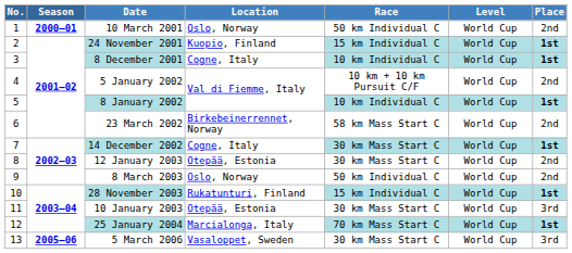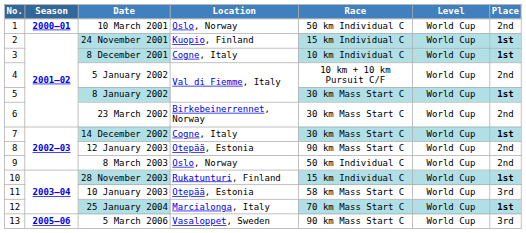8 January 2002 | Race: 10 km Individual C -> 30 km Mass Start C
23 March 2002 | Race: 58 km Mass Start C -> 30 km Mass Start C
12 January 2003 | Race: 30 km Mass Start C -> 90 km Mass Start C
10 January 2003 | Race: 30 km Mass Start C -> 58 km Mass Start C
5 March 2006 | Race: 30 km Mass Start C -> 90 km Mass Start C
